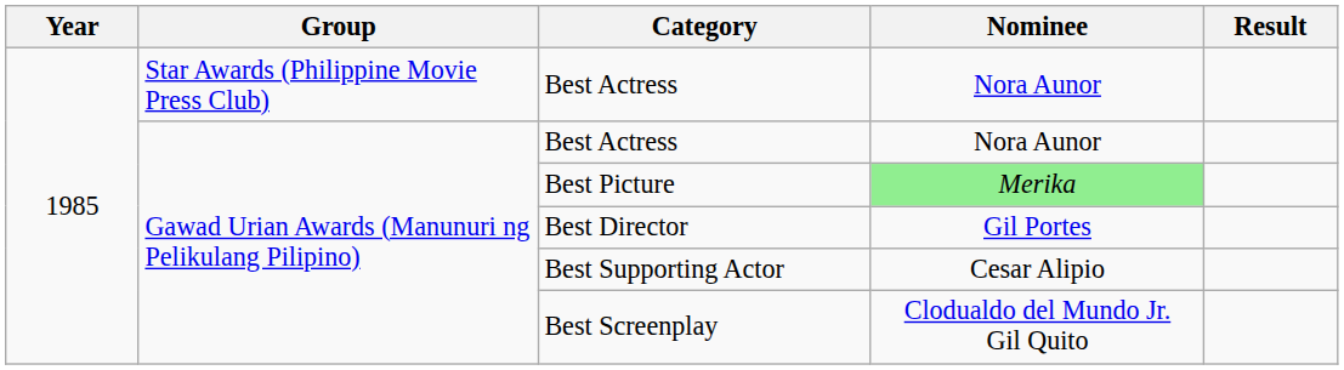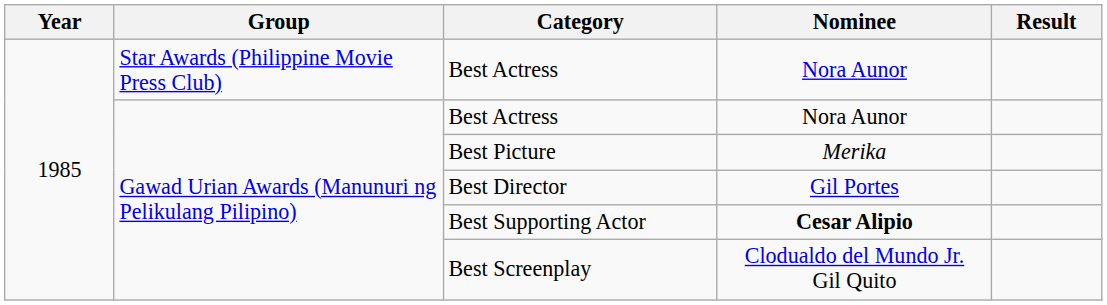Best Picture | Nominee: lightgreen background -> no background
Best Supporting Actor | Nominee: normal -> bold
